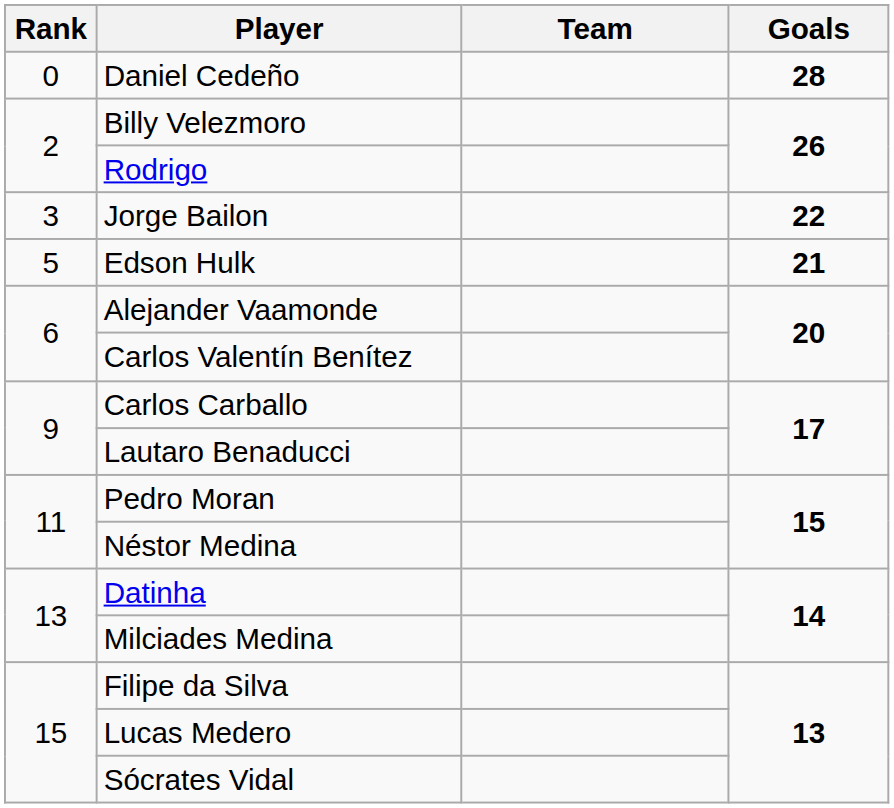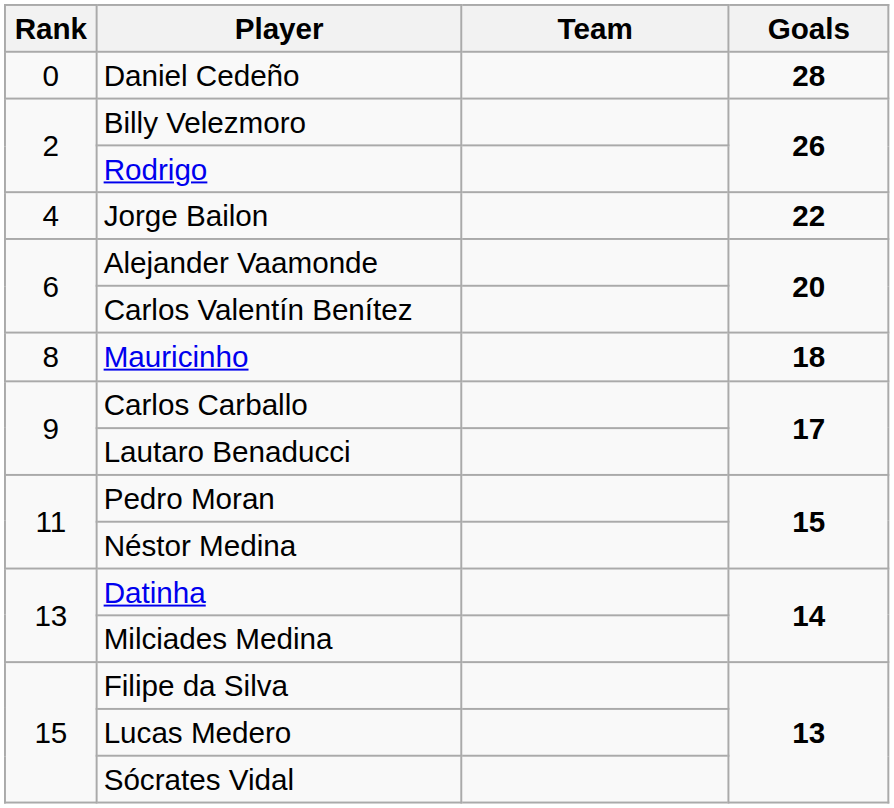Jorge Bailon | Rank: 3 -> 4
- row: 5 | Edson Hulk | 21
+ row: 8 | Mauricinho | 18
